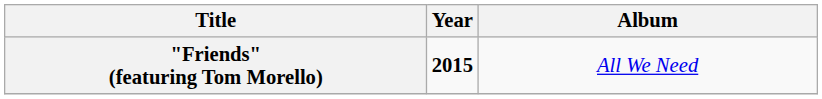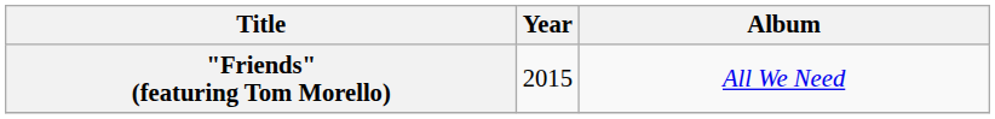row 2 | Year: bold -> normal
